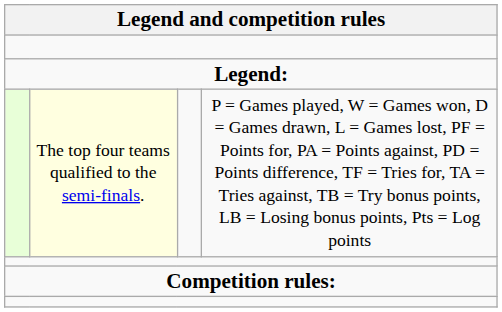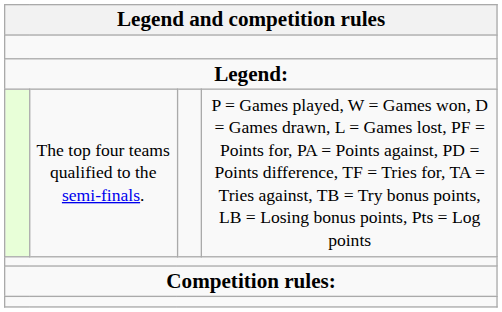The top four teams qualified to the semi-finals. | column 2: lightyellow background -> no background
